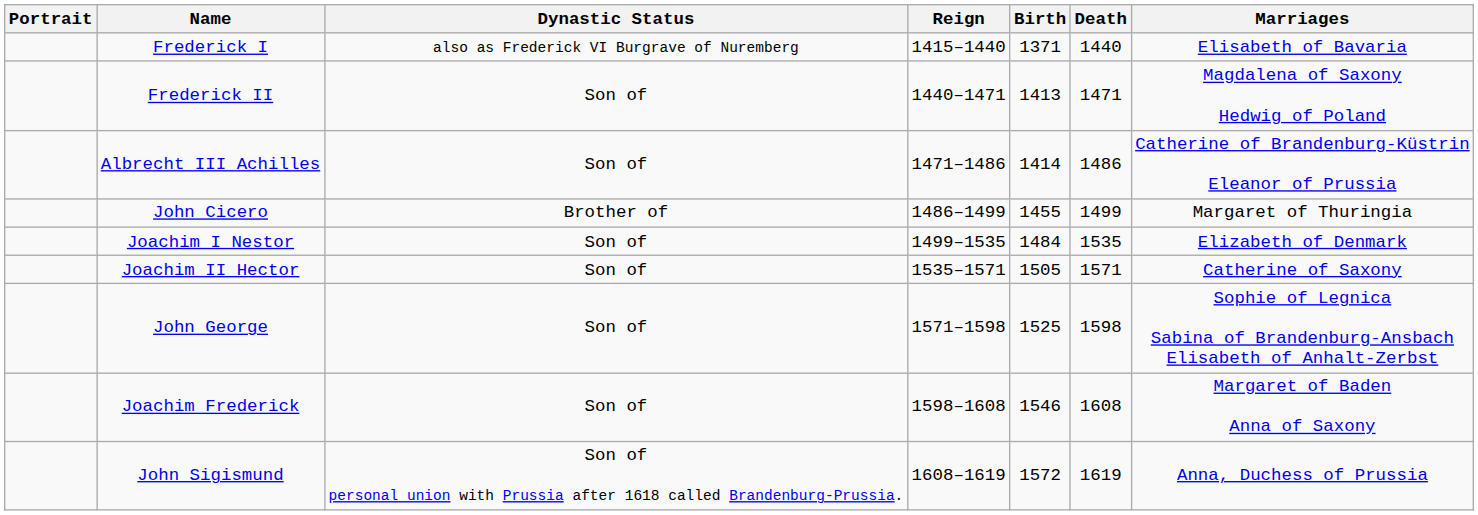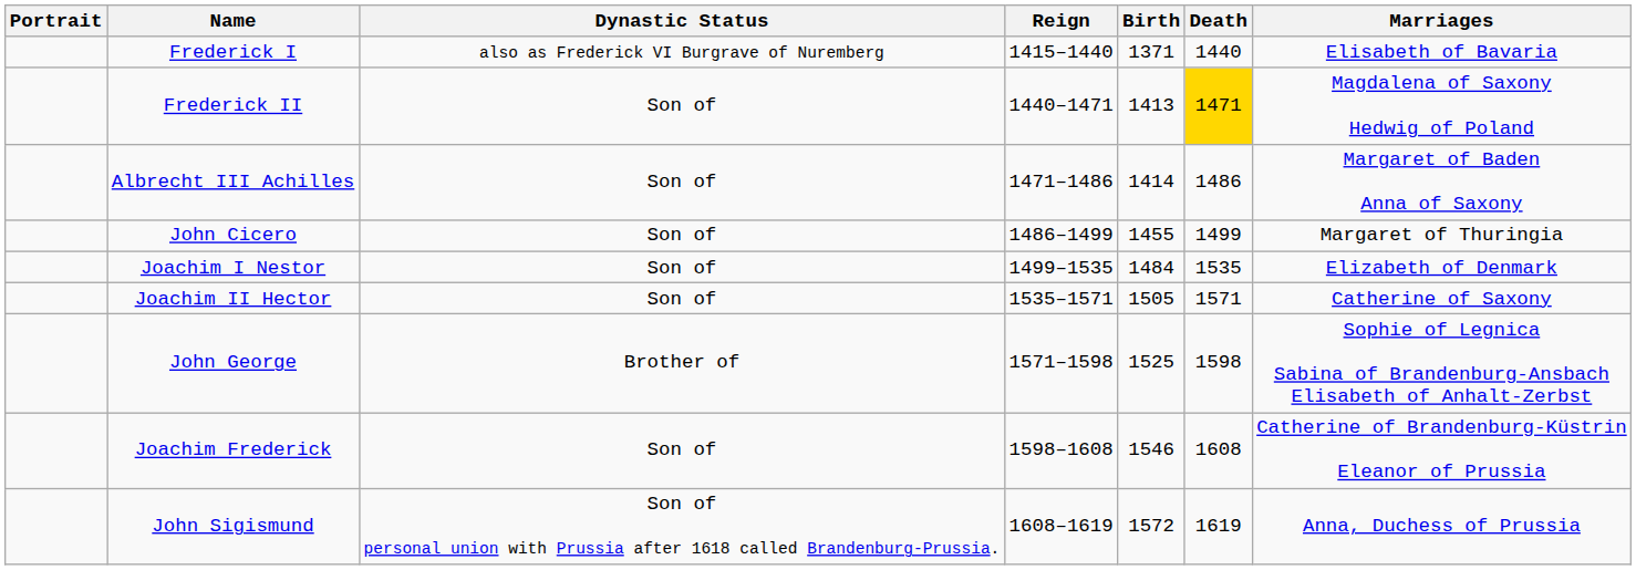Frederick II | Death: no background -> gold background
Albrecht III Achilles | Marriages: Catherine of Brandenburg-Küstrin Eleanor of Prussia -> Margaret of Baden Anna of Saxony
John Cicero | Dynastic Status: Brother of -> Son of
John George | Dynastic Status: Son of -> Brother of
Joachim Frederick | Marriages: Margaret of Baden Anna of Saxony -> Catherine of Brandenburg-Küstrin Eleanor of Prussia
